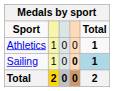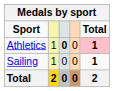Athletics | column 3: normal -> bold
Athletics | Total: no background -> pink background
Sailing | column 4: bold -> normal
Sailing | Total: lightblue background -> no background
